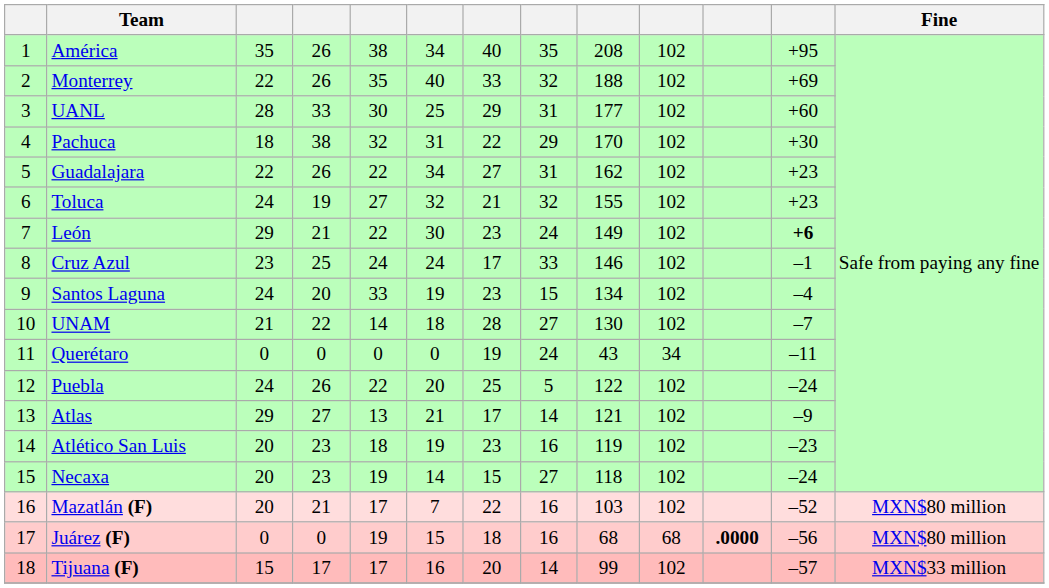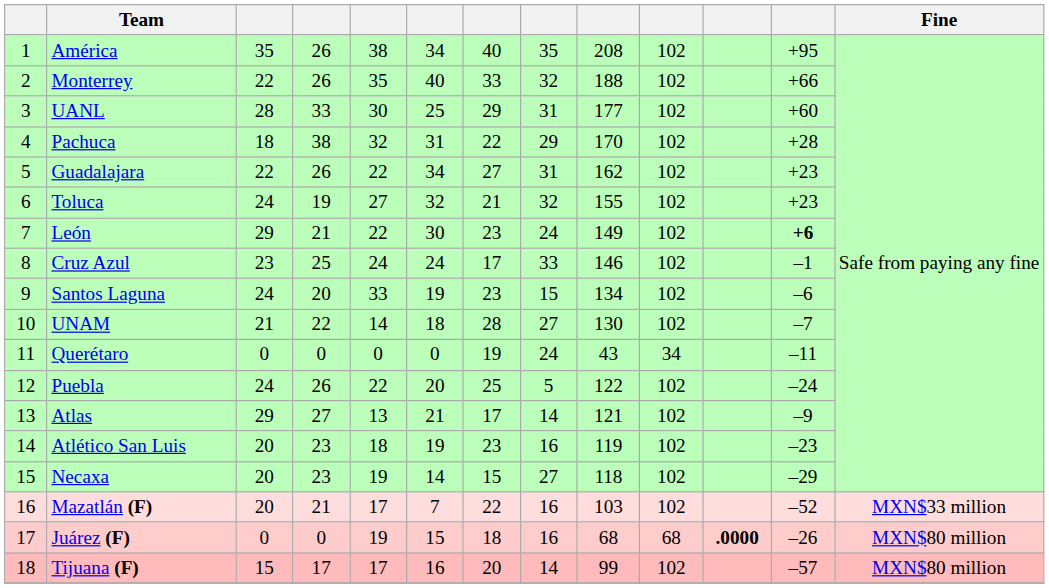Monterrey | column 12: +69 -> +66
Pachuca | column 12: +30 -> +28
Santos Laguna | column 12: –4 -> –6
Necaxa | column 12: –24 -> –29
Mazatlán (F) | Fine: MXN$80 million -> MXN$33 million
Juárez (F) | column 12: –56 -> –26
Tijuana (F) | Fine: MXN$33 million -> MXN$80 million
